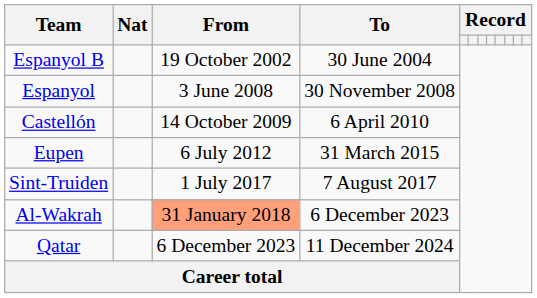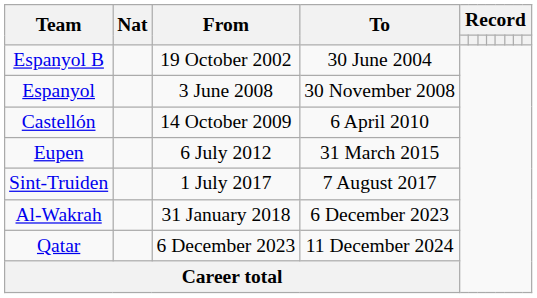Al-Wakrah | From: lightsalmon background -> no background
